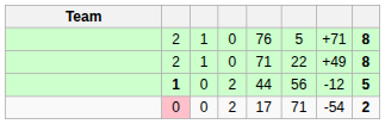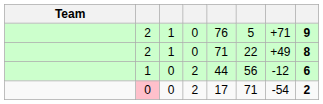row 2 | column 8: 8 -> 9
row 4 | column 2: bold -> normal
row 4 | column 8: 5 -> 6
